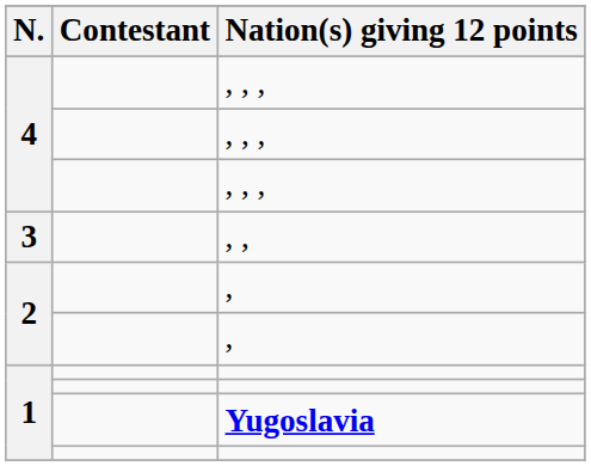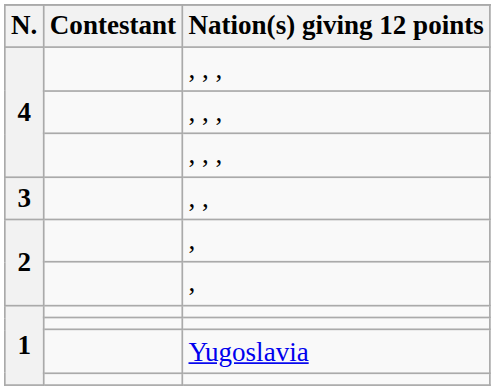Yugoslavia | Nation(s) giving 12 points: bold -> normal
